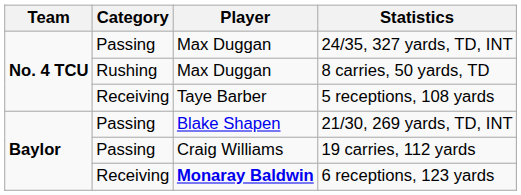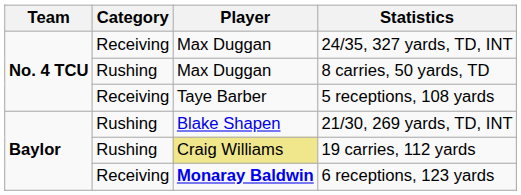24/35, 327 yards, TD, INT | Category: Passing -> Receiving
21/30, 269 yards, TD, INT | Category: Passing -> Rushing
19 carries, 112 yards | Category: Passing -> Rushing
19 carries, 112 yards | Player: no background -> khaki background
